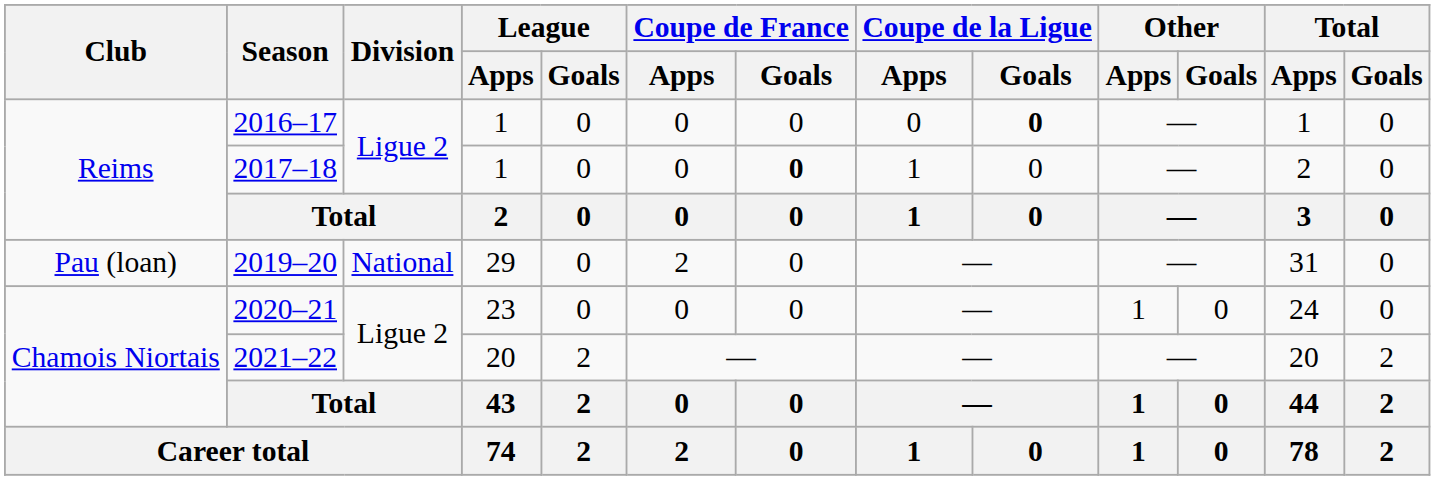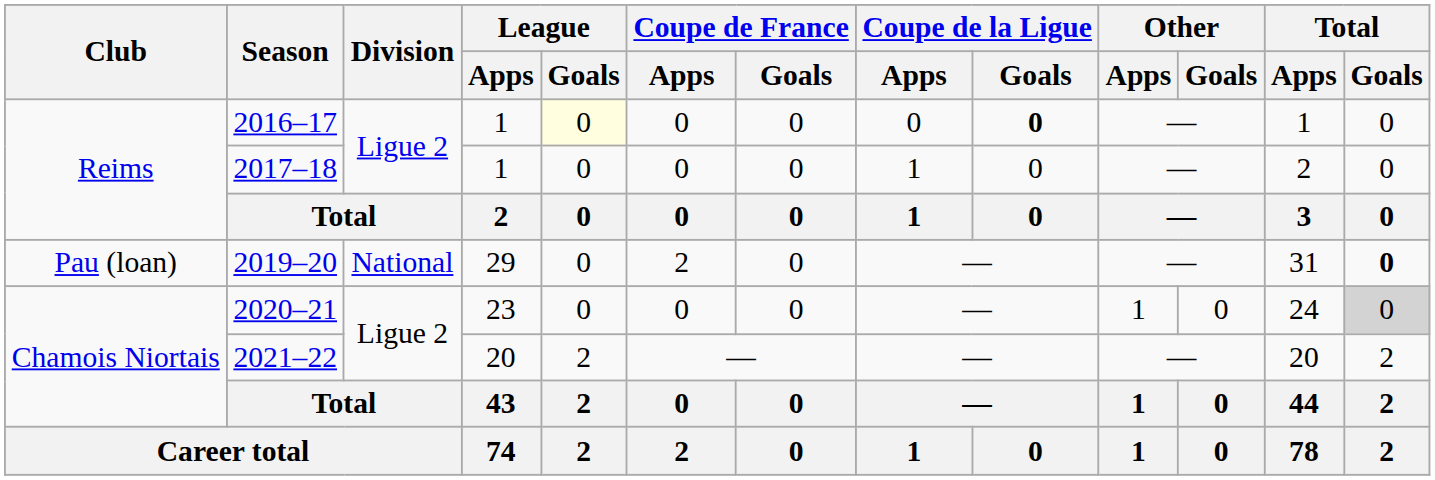2016–17 | League / Goals: no background -> lightyellow background
2017–18 | Coupe de France / Goals: bold -> normal
2019–20 | Total / Goals: normal -> bold
2020–21 | Total / Goals: no background -> lightgrey background
